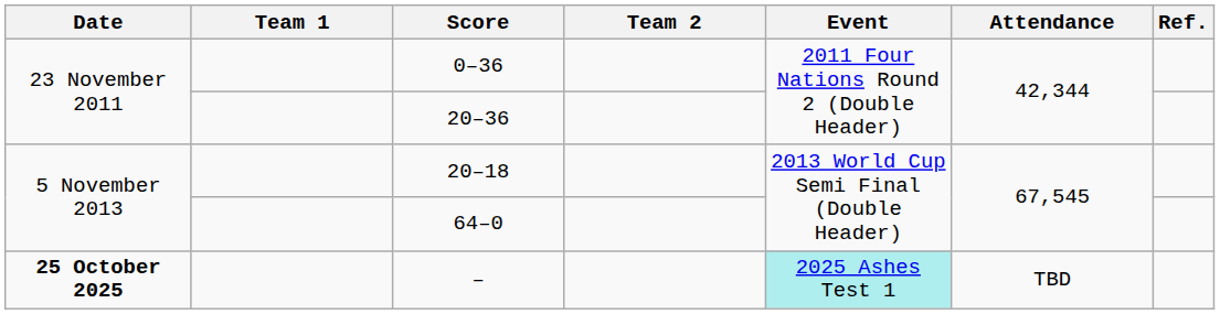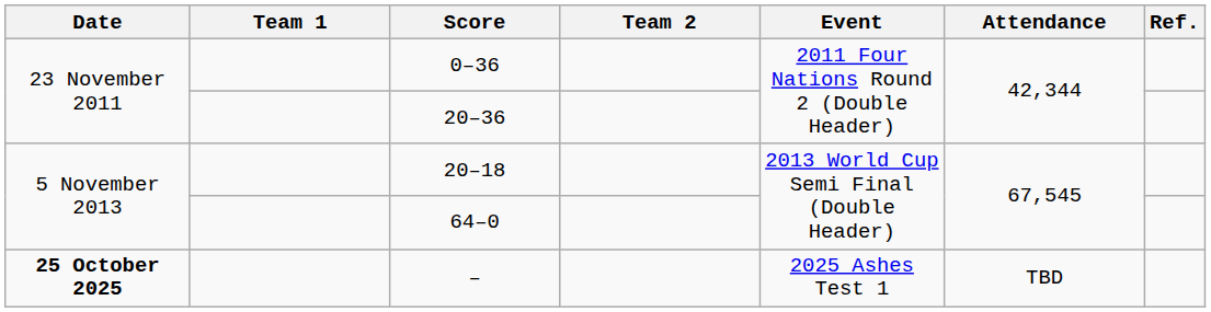– | Event: paleturquoise background -> no background
